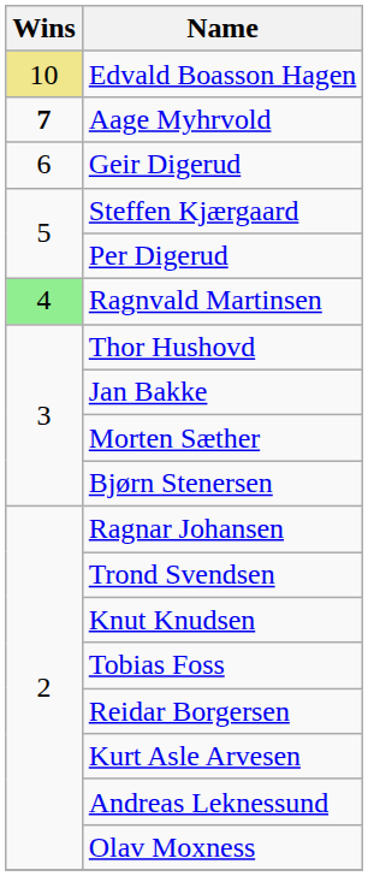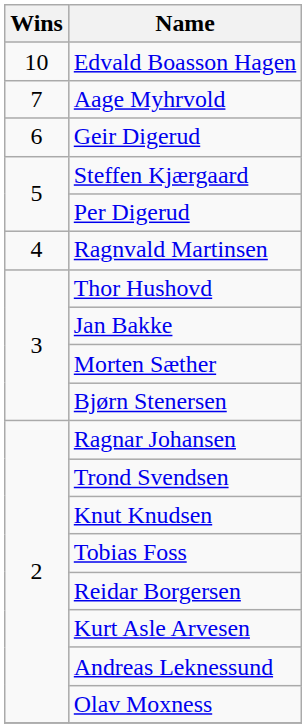Edvald Boasson Hagen | Wins: khaki background -> no background
Aage Myhrvold | Wins: bold -> normal
Ragnvald Martinsen | Wins: lightgreen background -> no background
